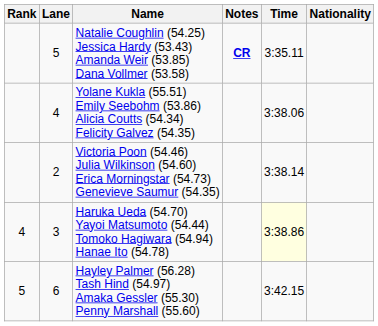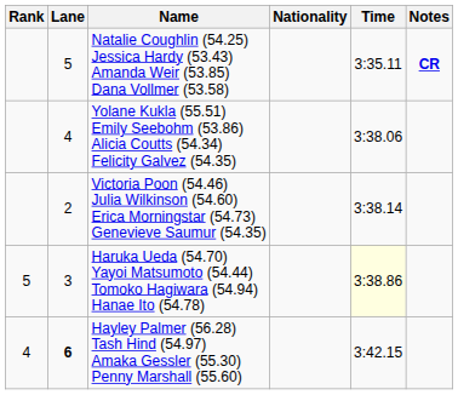columns swapped: Nationality <-> Notes
row 5 | Rank: 4 -> 5
row 6 | Rank: 5 -> 4
row 6 | Lane: normal -> bold
